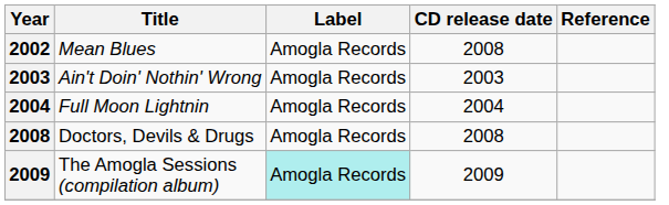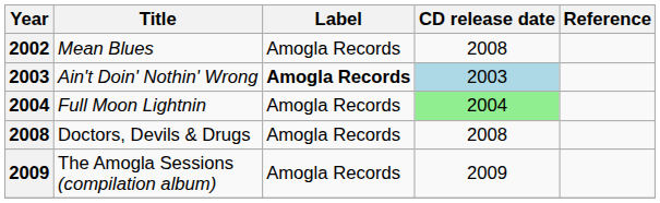Ain't Doin' Nothin' Wrong | Label: normal -> bold
Ain't Doin' Nothin' Wrong | CD release date: no background -> lightblue background
Full Moon Lightnin | CD release date: no background -> lightgreen background
The Amogla Sessions (compilation album) | Label: paleturquoise background -> no background
